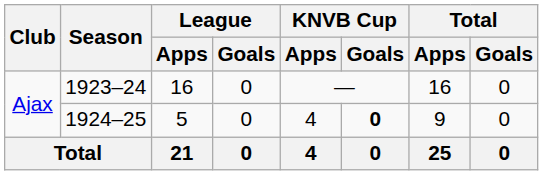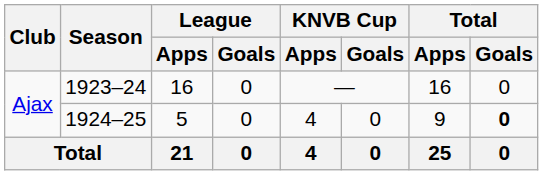1924–25 | KNVB Cup / Goals: bold -> normal
1924–25 | Total / Goals: normal -> bold
